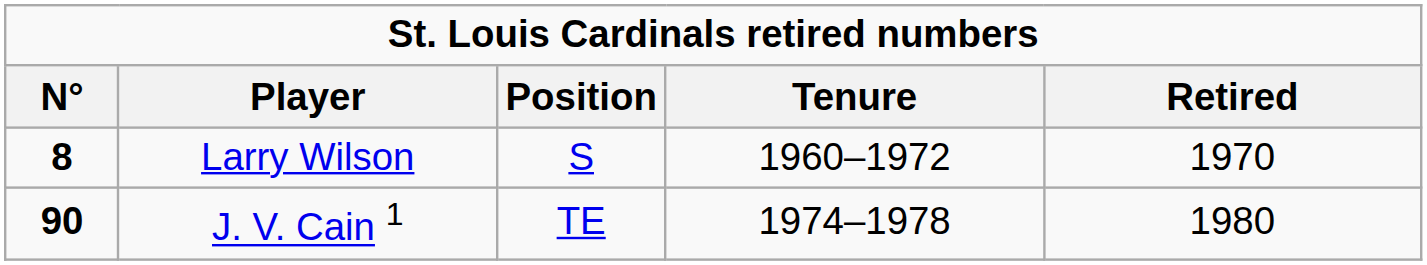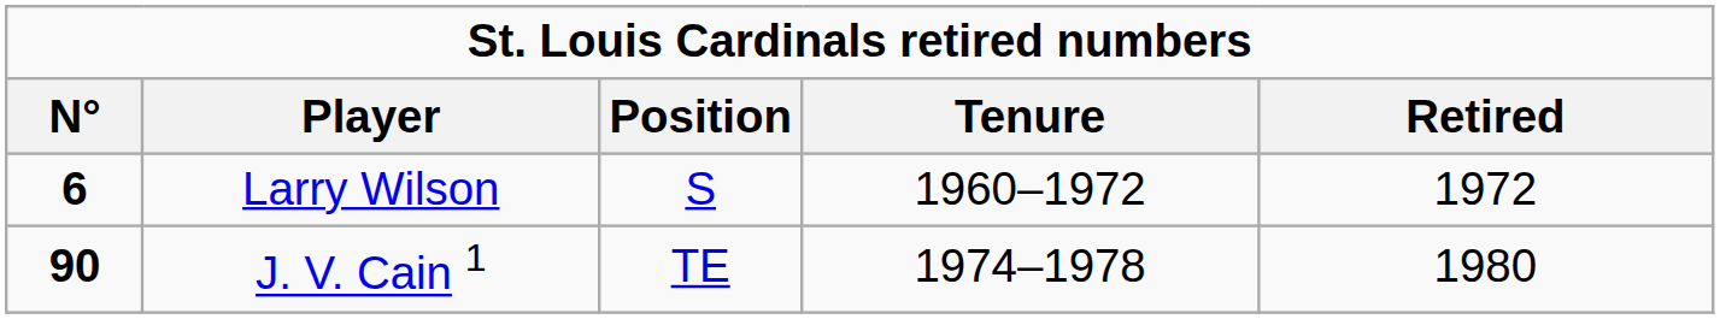Larry Wilson | N°: 8 -> 6
Larry Wilson | Retired: 1970 -> 1972
